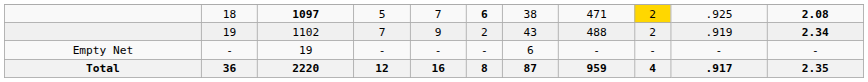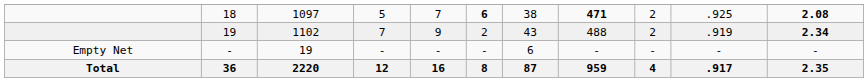18 | column 3: bold -> normal
18 | column 8: normal -> bold
18 | column 9: gold background -> no background
